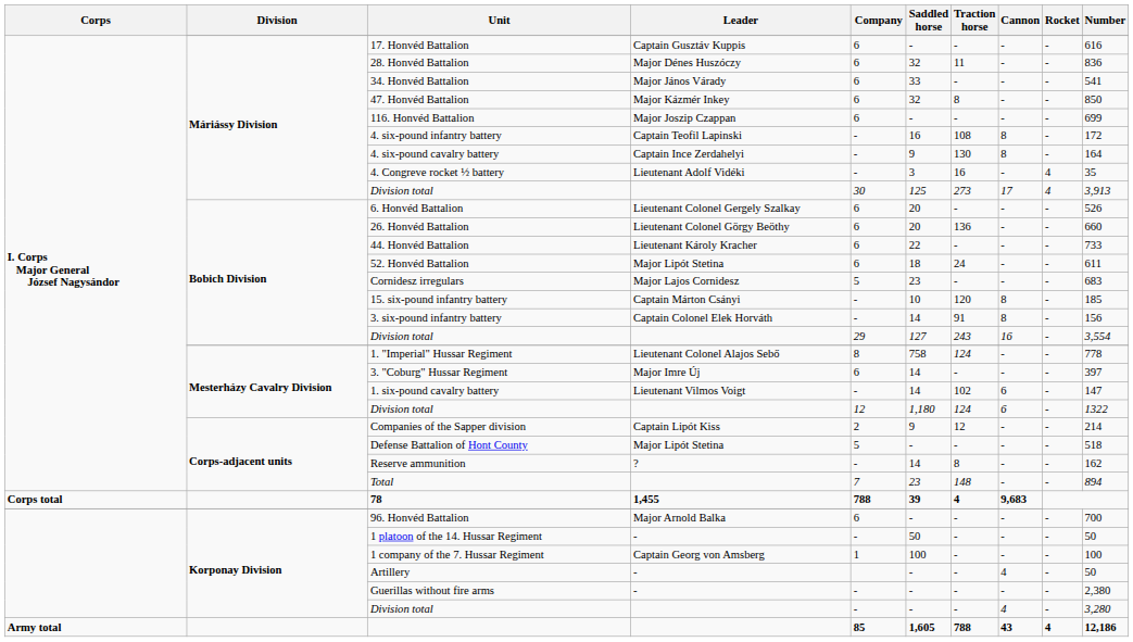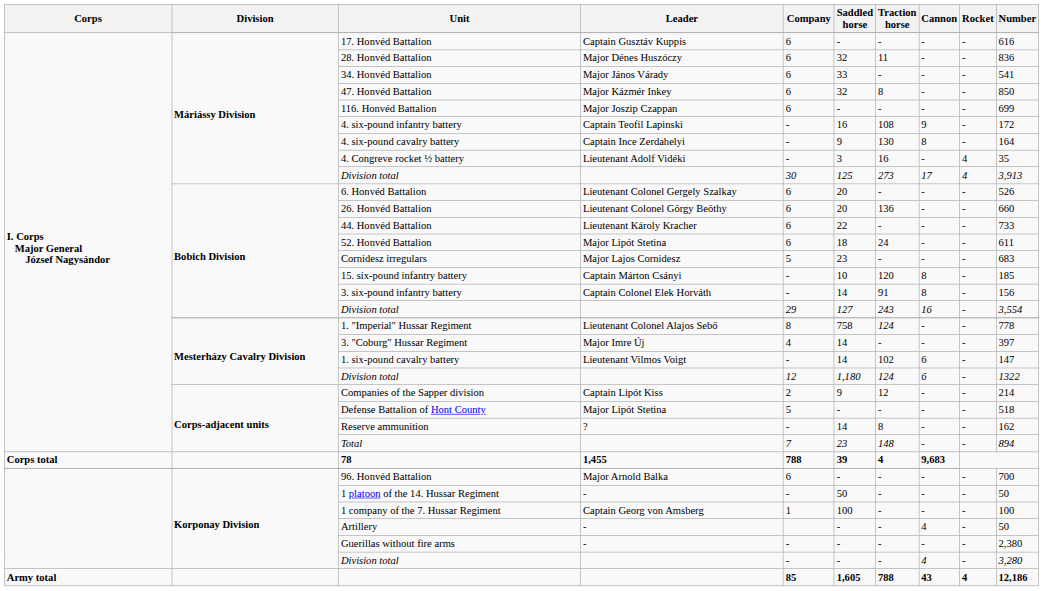4. six-pound infantry battery | Cannon: 8 -> 9
3. "Coburg" Hussar Regiment | Company: 6 -> 4
